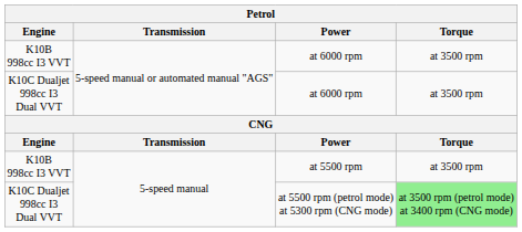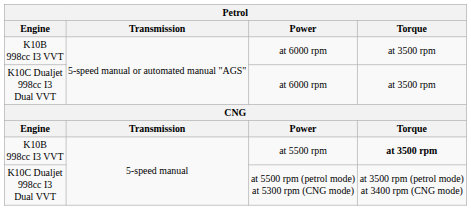at 5500 rpm | Torque: normal -> bold
at 5500 rpm (petrol mode) at 5300 rpm (CNG mode) | Torque: lightgreen background -> no background
